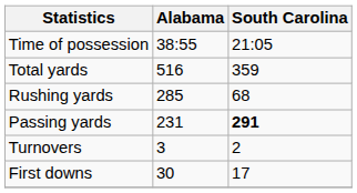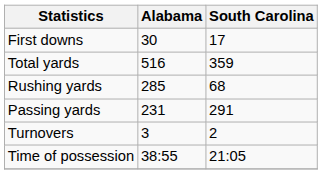rows swapped: First downs <-> Time of possession
Passing yards | South Carolina: bold -> normal
